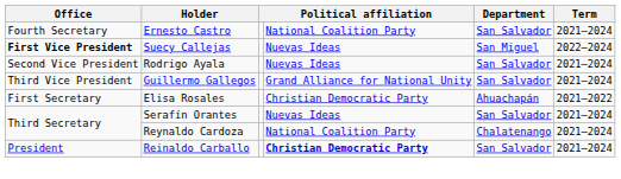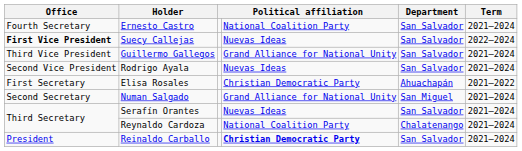Suecy Callejas | Department: San Miguel -> San Salvador
rows swapped: Rodrigo Ayala <-> Guillermo Gallegos
+ row: Second Secretary | Numan Salgado | Grand Alliance for National Unity | San Miguel | 2021–2024
